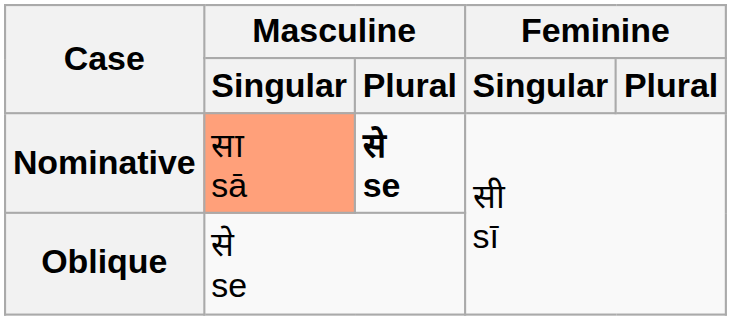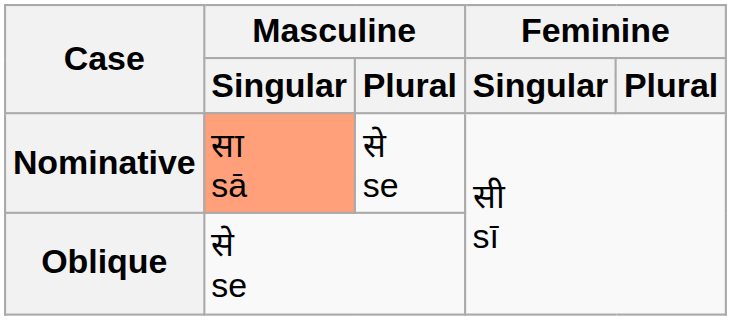Nominative | Masculine / Plural: bold -> normal
